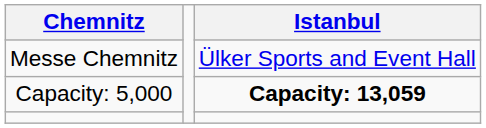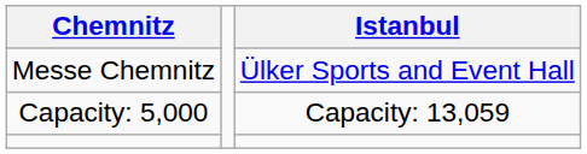Capacity: 5,000 | Istanbul: bold -> normal
